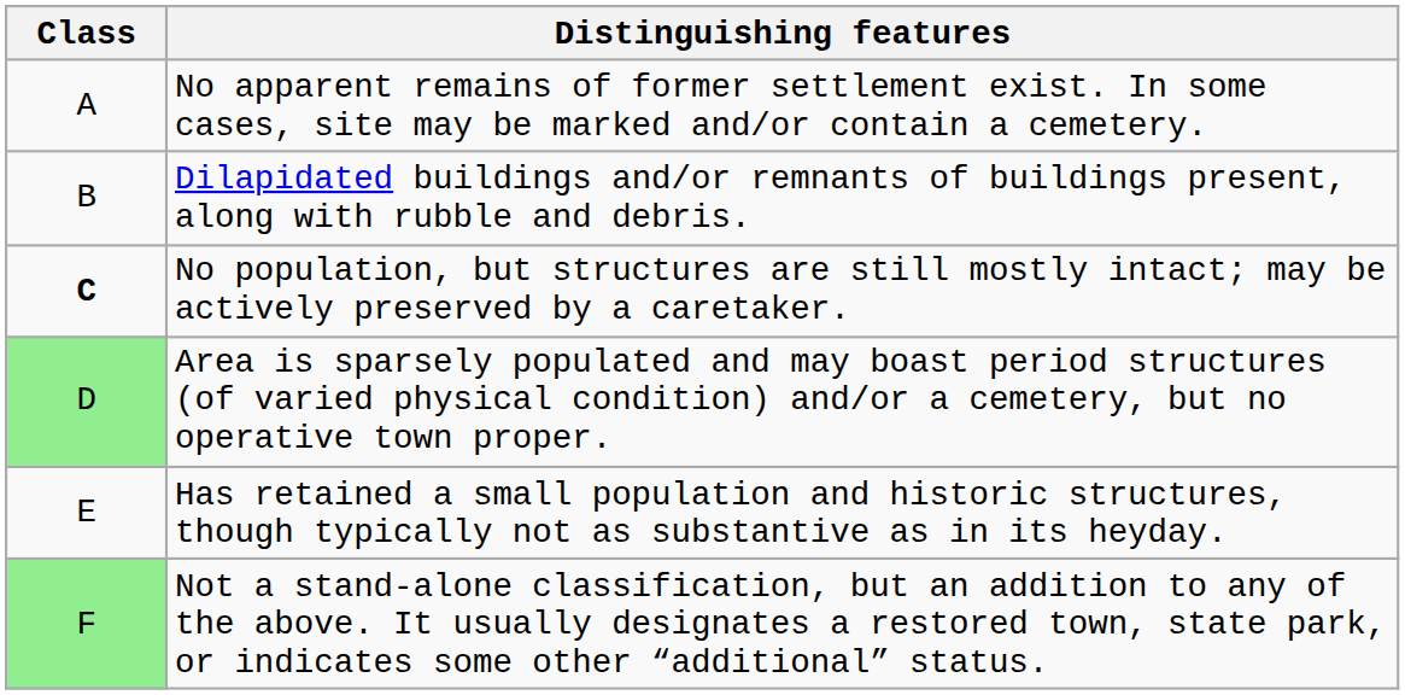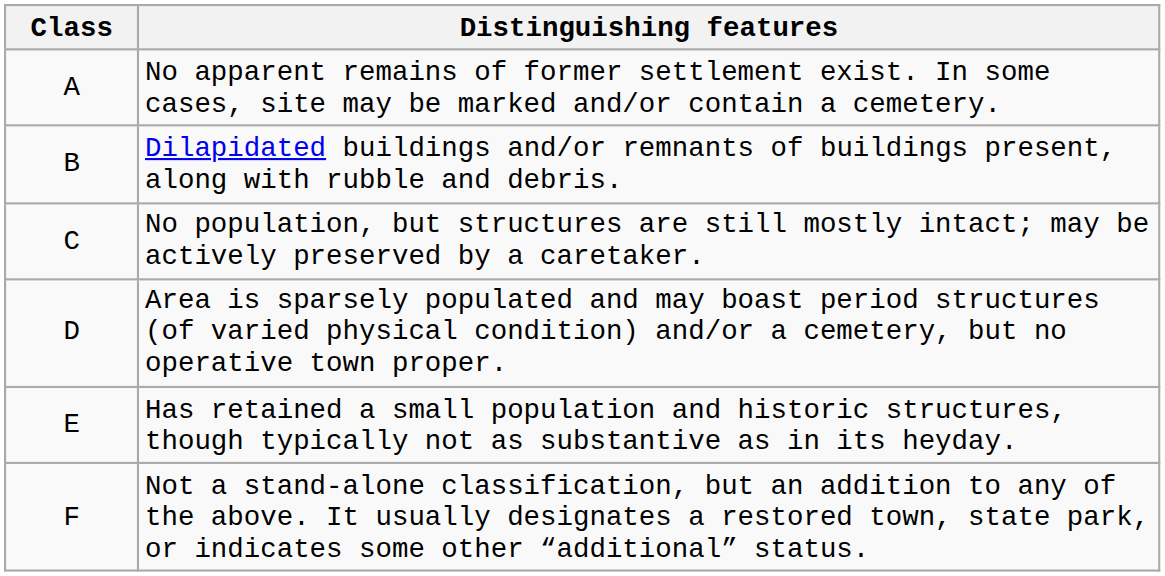row 4 | Class: bold -> normal
row 5 | Class: lightgreen background -> no background
row 7 | Class: lightgreen background -> no background
